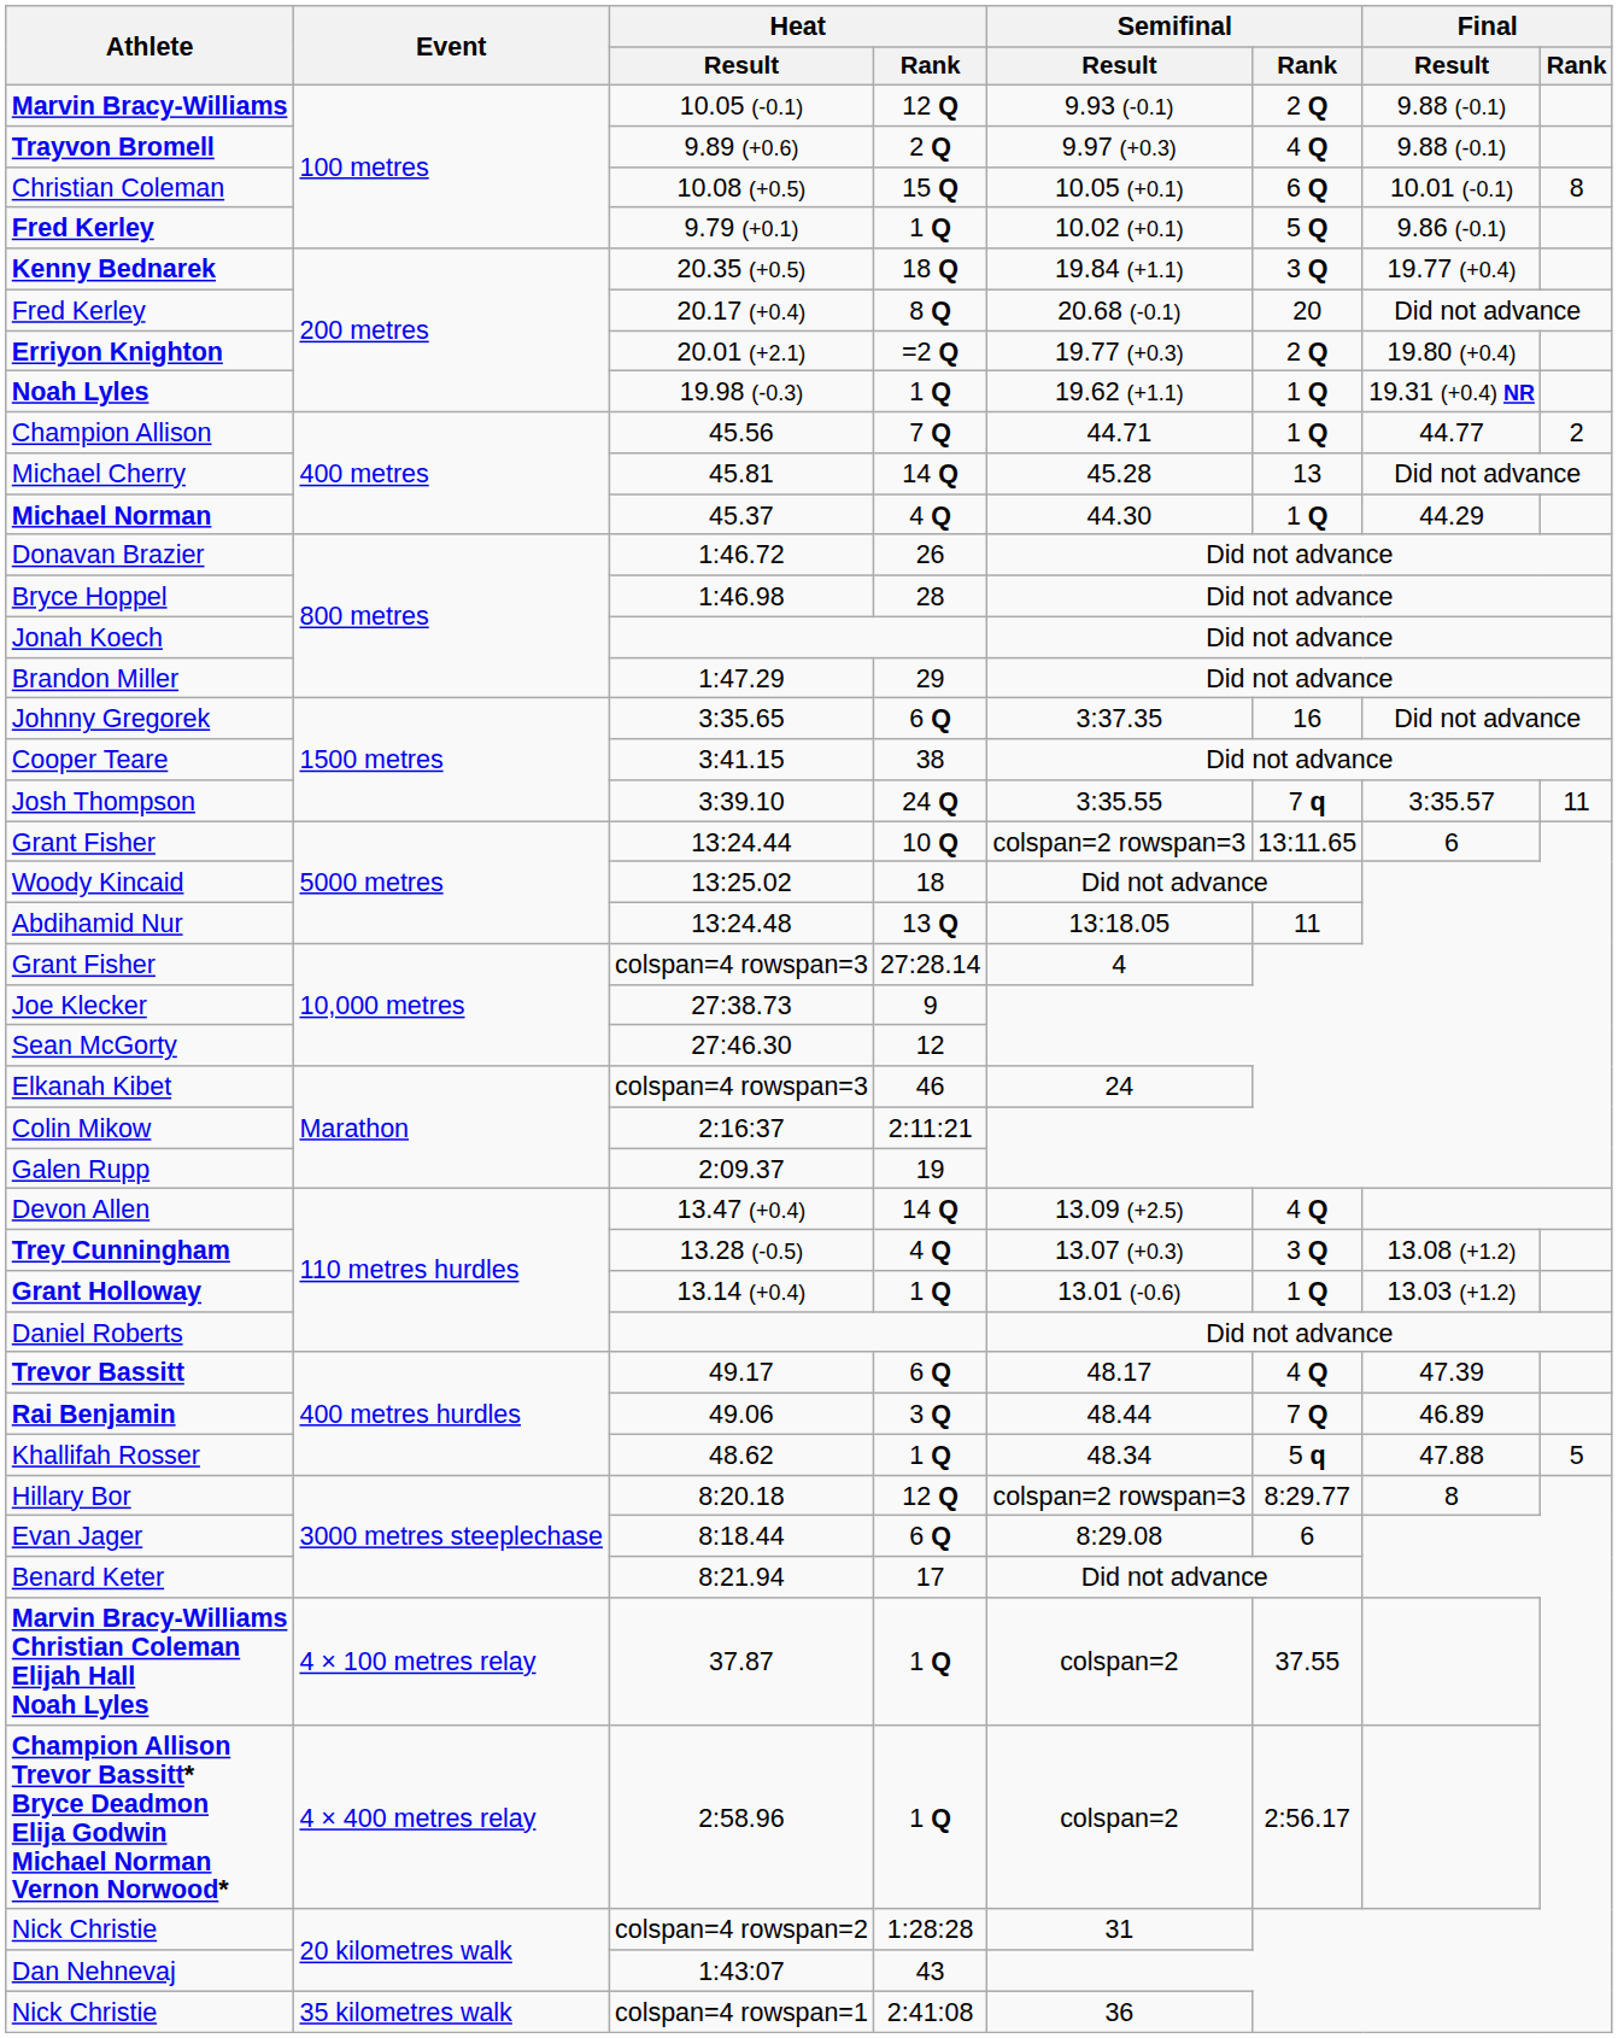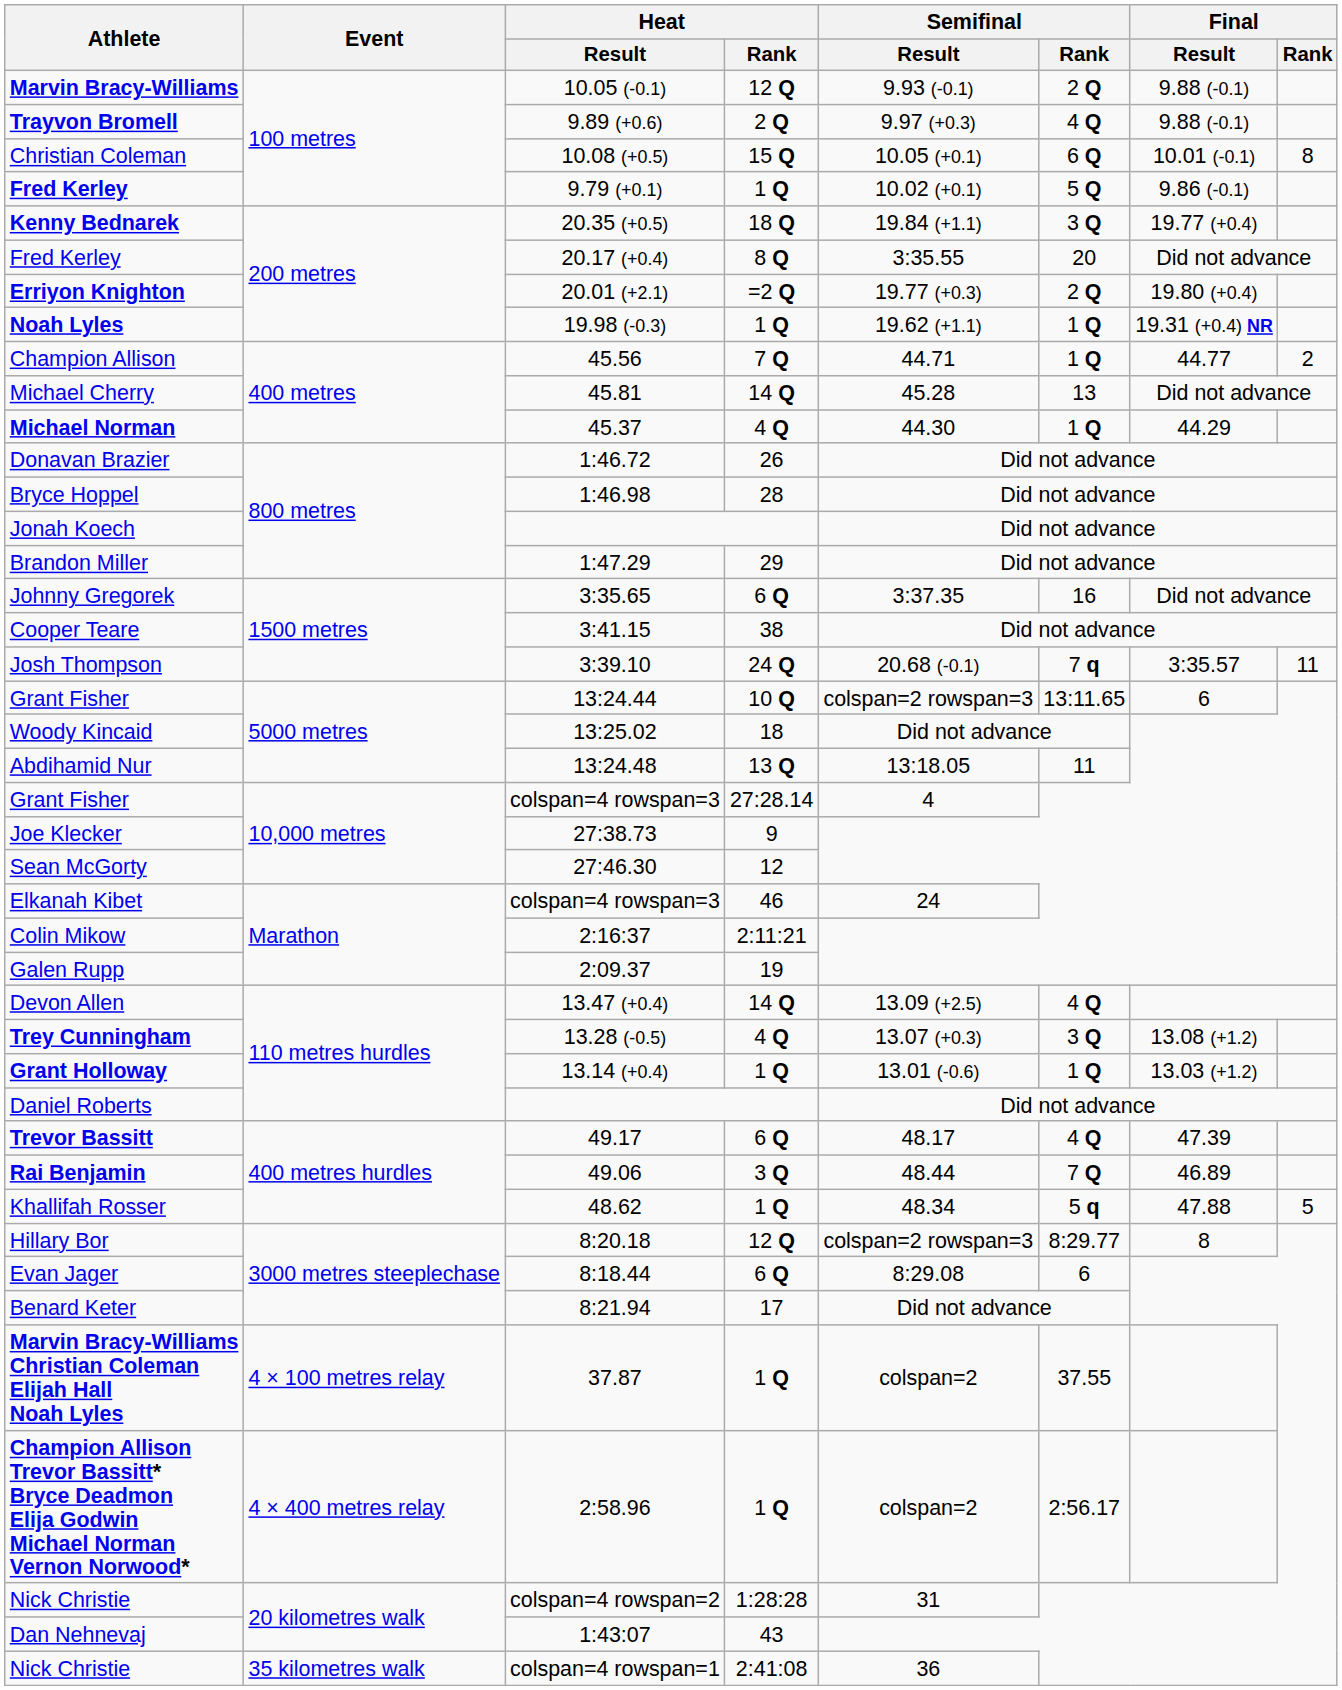Fred Kerley / 20.17 (+0.4) | Semifinal / Result: 20.68 (-0.1) -> 3:35.55
Josh Thompson | Semifinal / Result: 3:35.55 -> 20.68 (-0.1)
